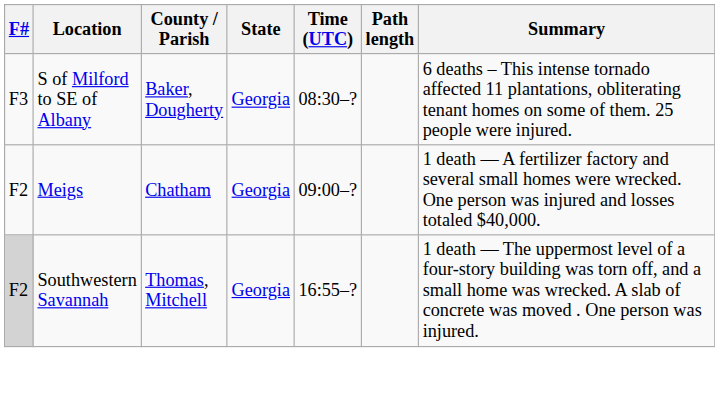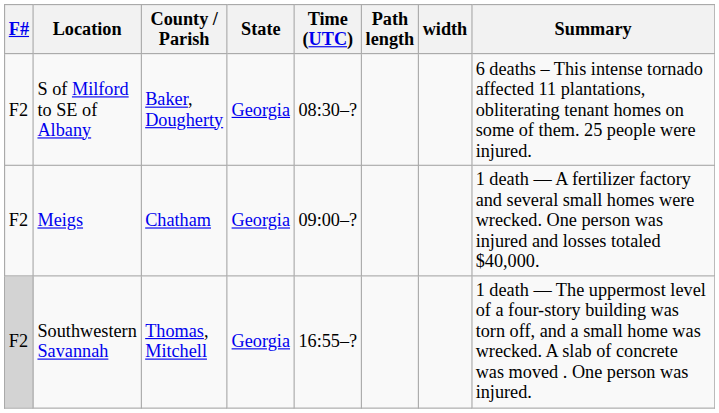+ column: width
S of Milford to SE of Albany | F#: F3 -> F2
